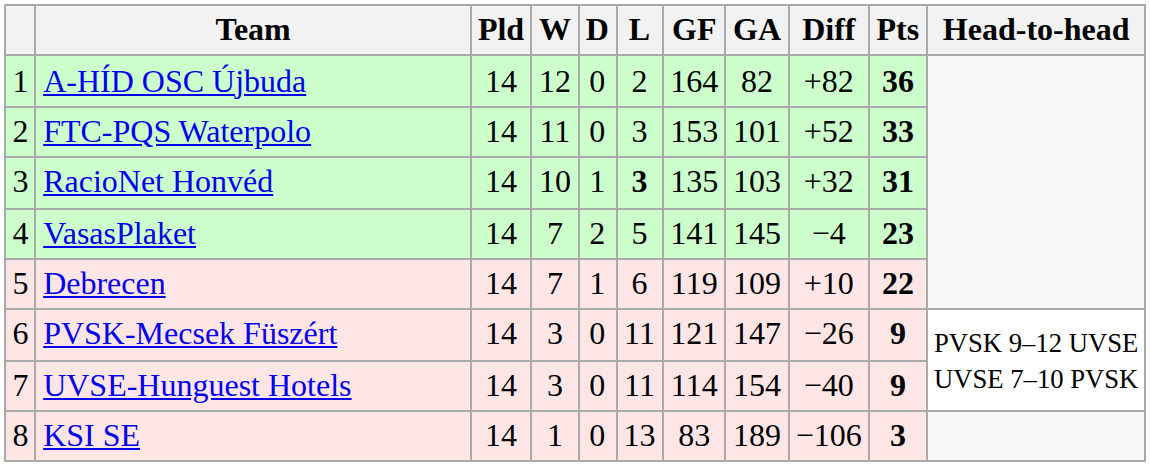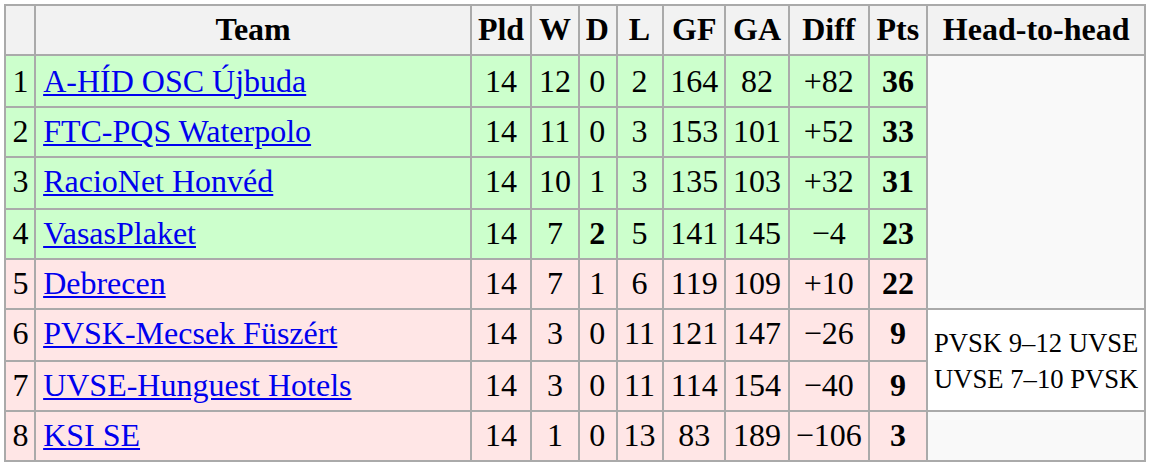RacioNet Honvéd | L: bold -> normal
VasasPlaket | D: normal -> bold
